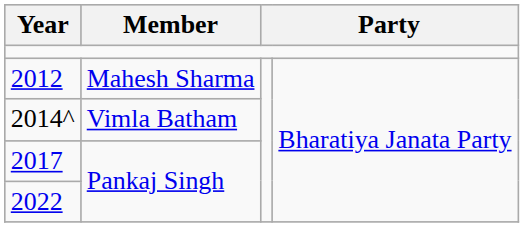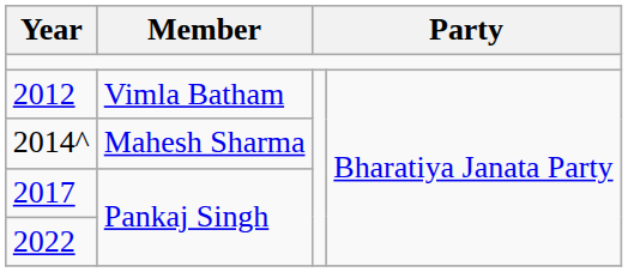2012 | Member: Mahesh Sharma -> Vimla Batham
2014^ | Member: Vimla Batham -> Mahesh Sharma
